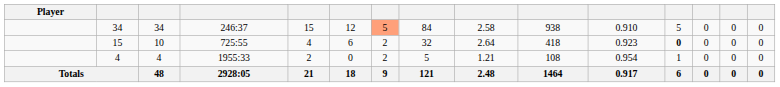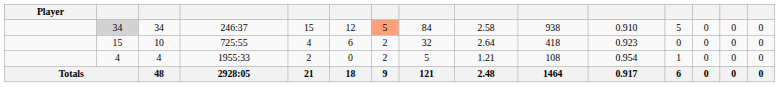row 2 | column 2: no background -> lightgrey background
row 3 | column 12: bold -> normal
